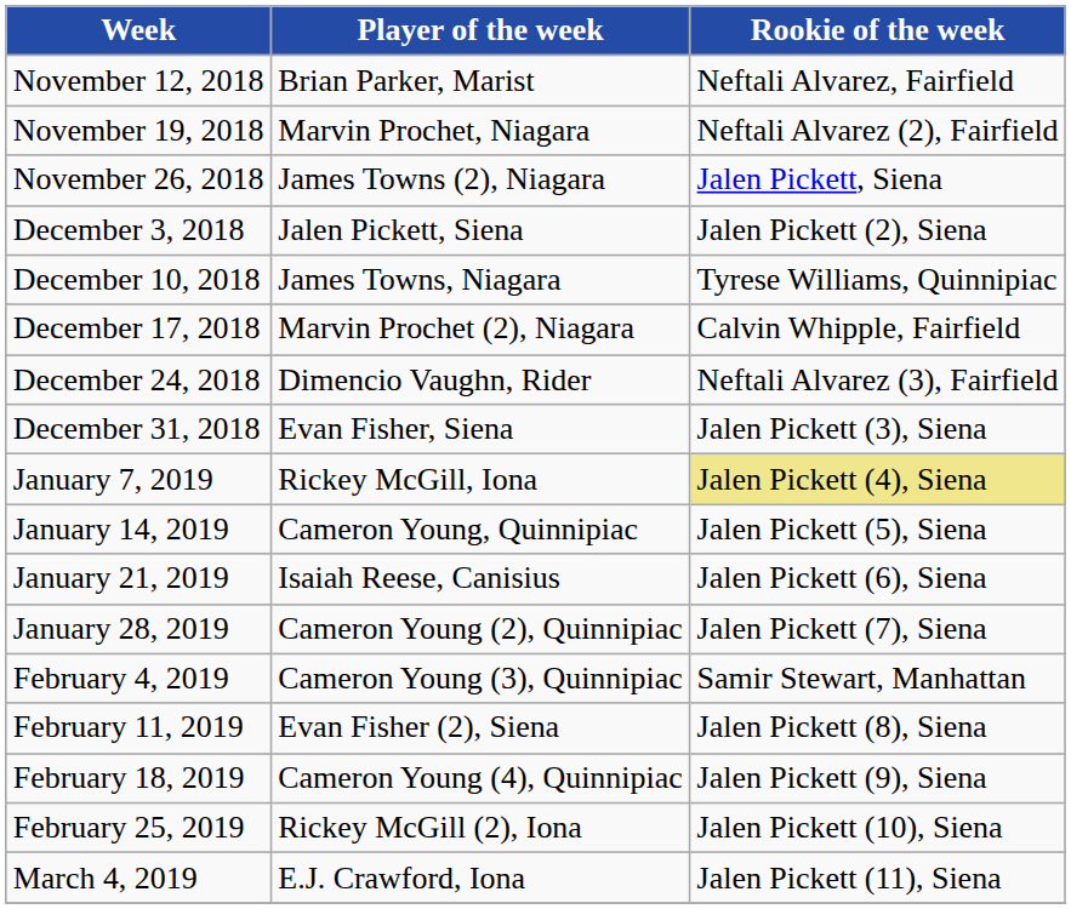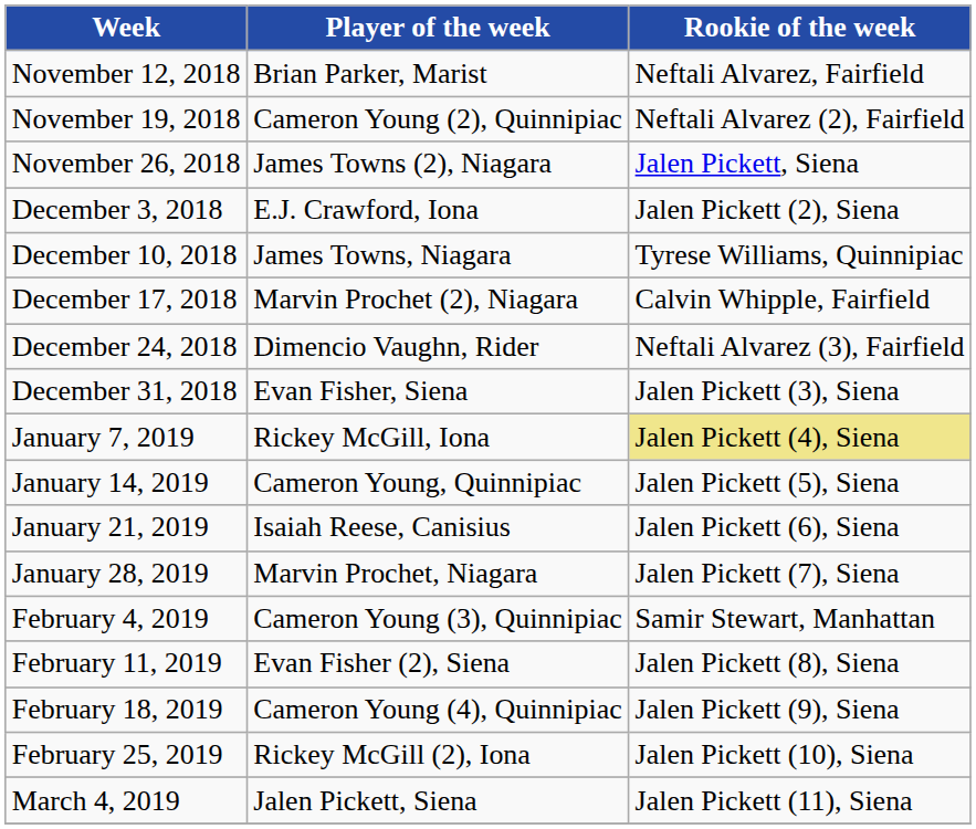November 19, 2018 | Player of the week: Marvin Prochet, Niagara -> Cameron Young (2), Quinnipiac
December 3, 2018 | Player of the week: Jalen Pickett, Siena -> E.J. Crawford, Iona
January 28, 2019 | Player of the week: Cameron Young (2), Quinnipiac -> Marvin Prochet, Niagara
March 4, 2019 | Player of the week: E.J. Crawford, Iona -> Jalen Pickett, Siena
